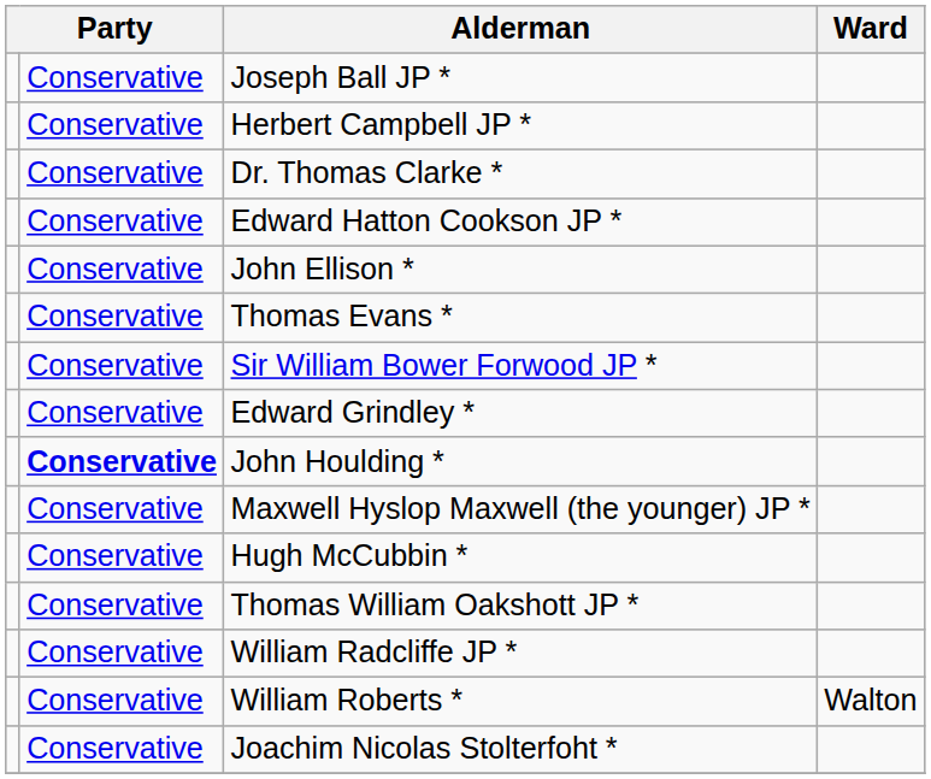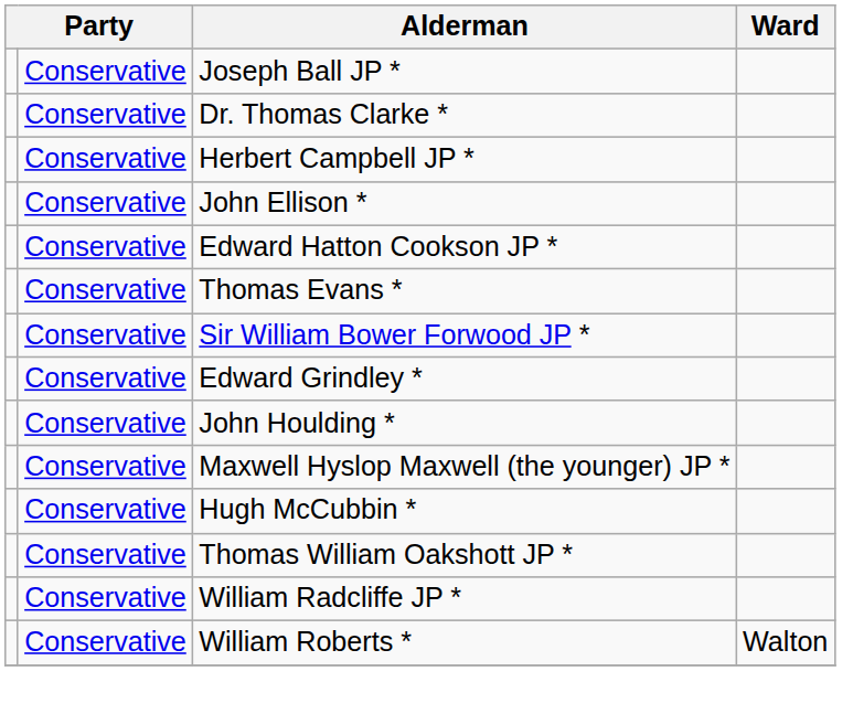rows swapped: Herbert Campbell JP * <-> Dr. Thomas Clarke *
rows swapped: Edward Hatton Cookson JP * <-> John Ellison *
John Houlding * | column 2: bold -> normal
- row: Conservative | Joachim Nicolas Stolterfoht *
